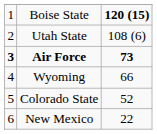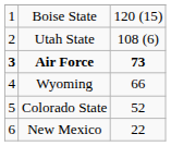Boise State | column 3: bold -> normal
